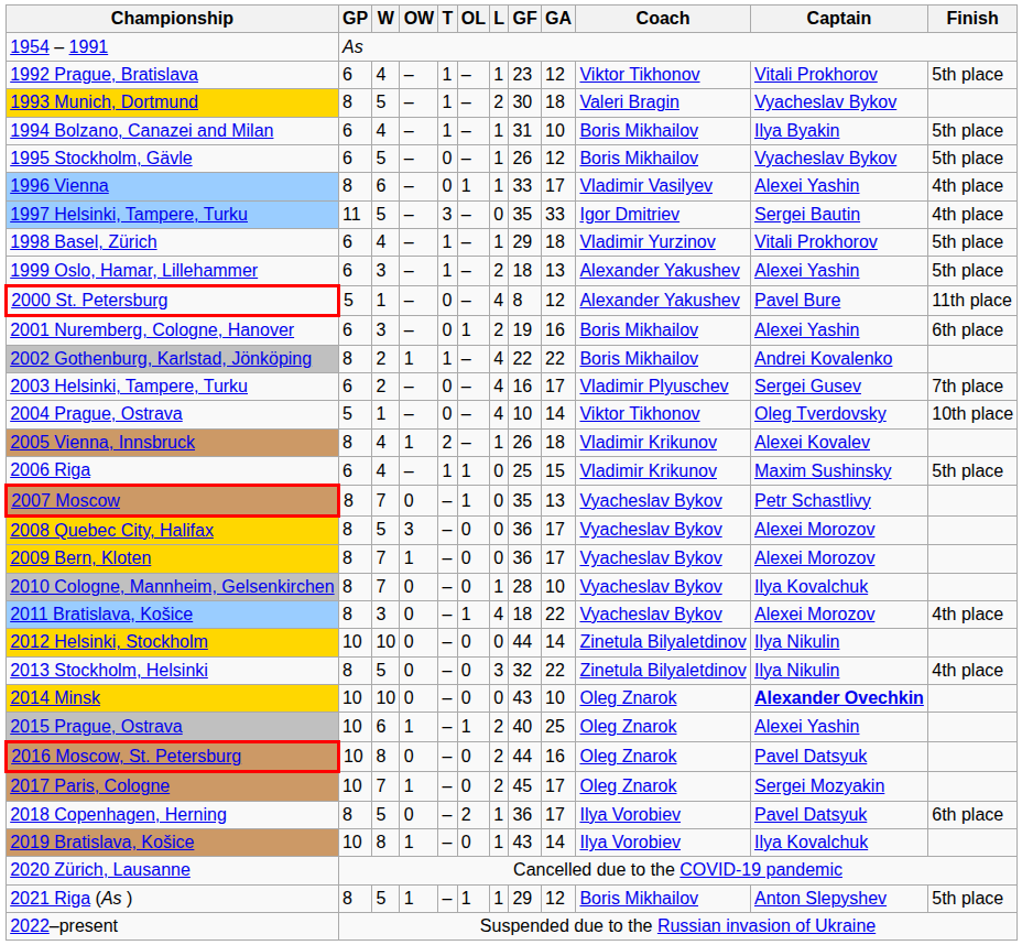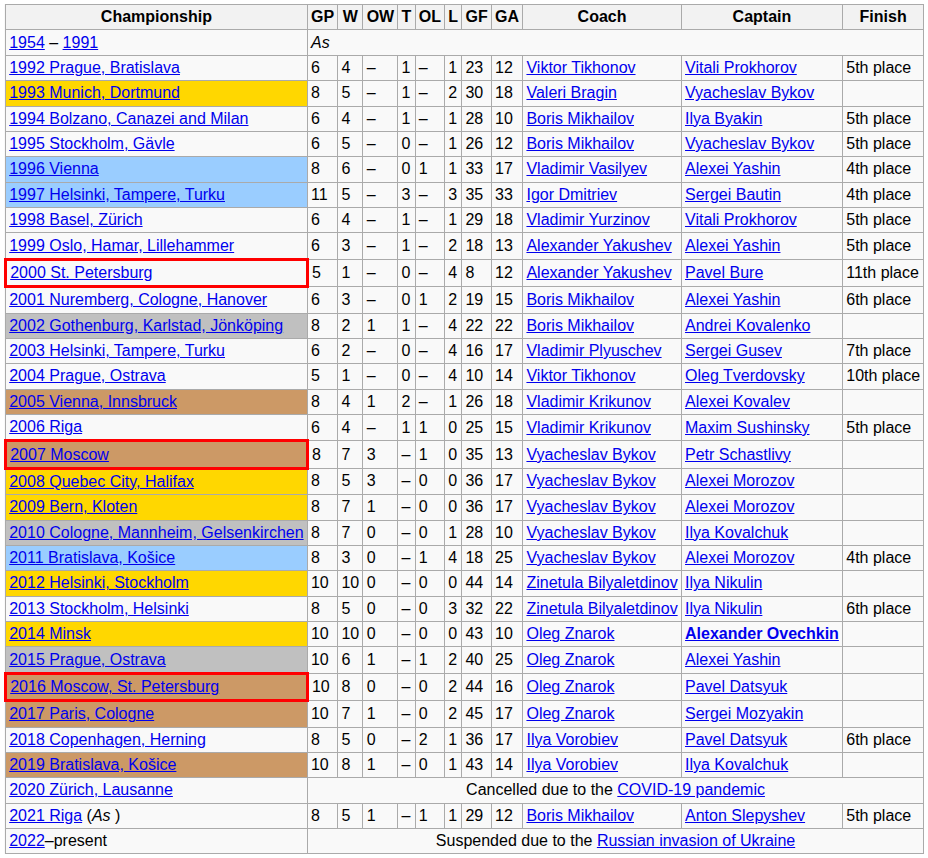1994 Bolzano, Canazei and Milan | GF: 31 -> 28
1997 Helsinki, Tampere, Turku | L: 0 -> 3
2001 Nuremberg, Cologne, Hanover | GA: 16 -> 15
2007 Moscow | OW: 0 -> 3
2011 Bratislava, Košice | GA: 22 -> 25
2013 Stockholm, Helsinki | Finish: 4th place -> 6th place
